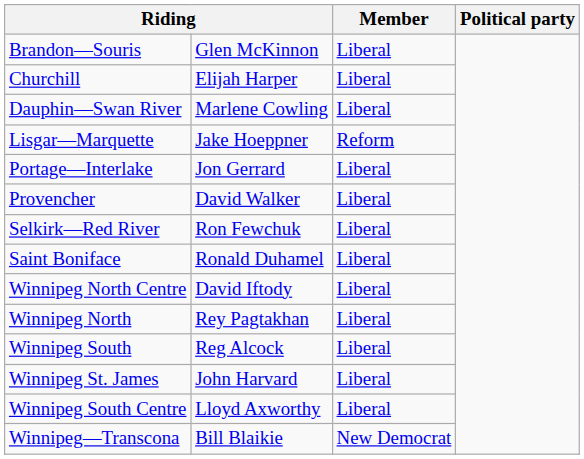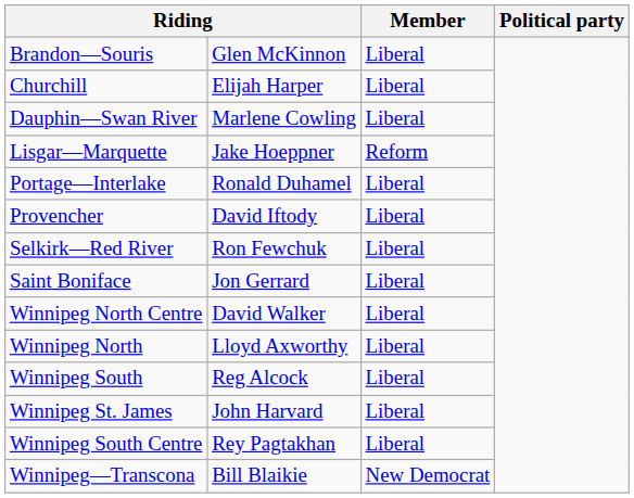Portage—Interlake | column 2: Jon Gerrard -> Ronald Duhamel
Provencher | column 2: David Walker -> David Iftody
Saint Boniface | column 2: Ronald Duhamel -> Jon Gerrard
Winnipeg North Centre | column 2: David Iftody -> David Walker
Winnipeg North | column 2: Rey Pagtakhan -> Lloyd Axworthy
Winnipeg South Centre | column 2: Lloyd Axworthy -> Rey Pagtakhan
